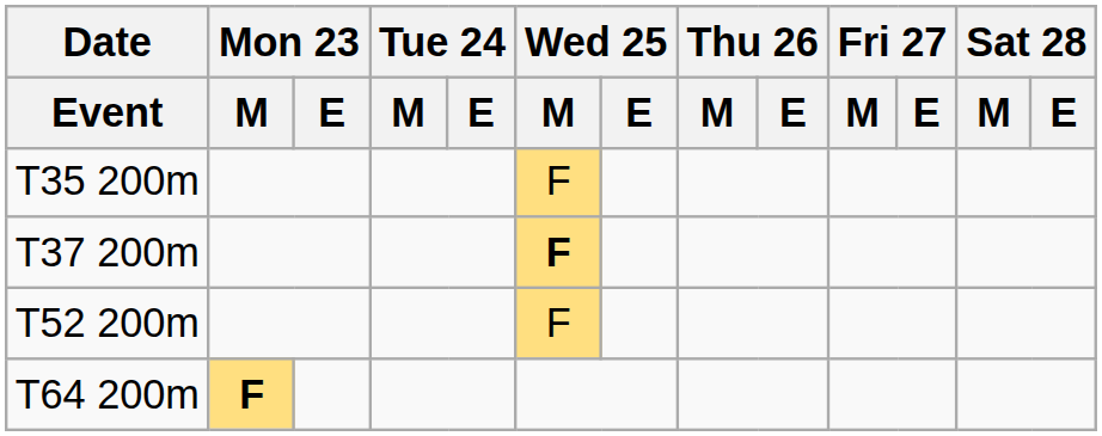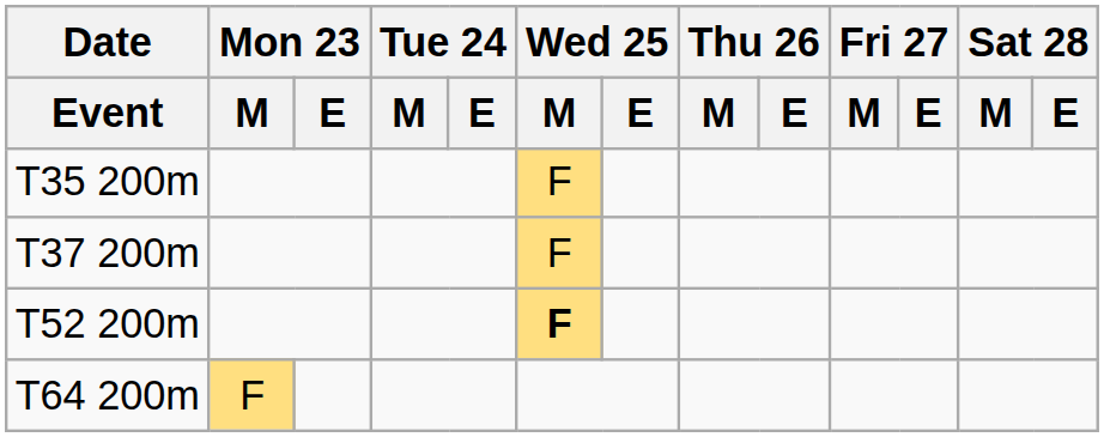T37 200m | Wed 25 / M: bold -> normal
T52 200m | Wed 25 / M: normal -> bold
T64 200m | Mon 23 / M: bold -> normal
